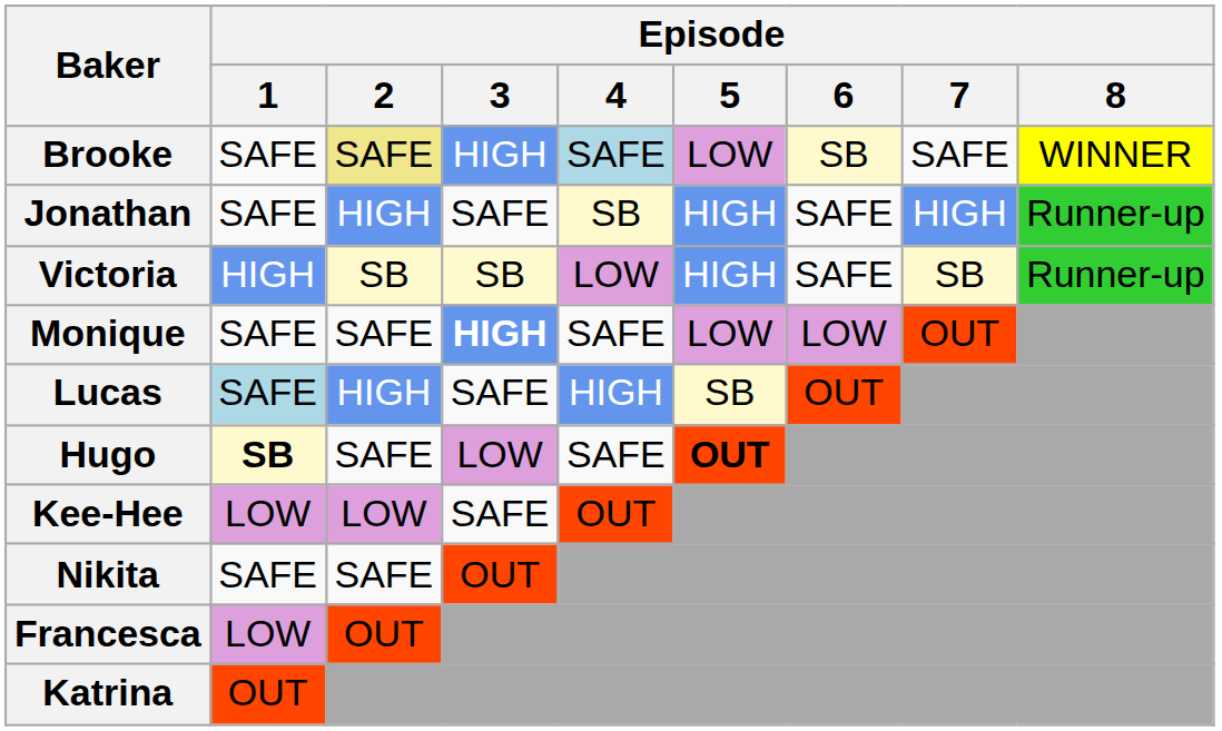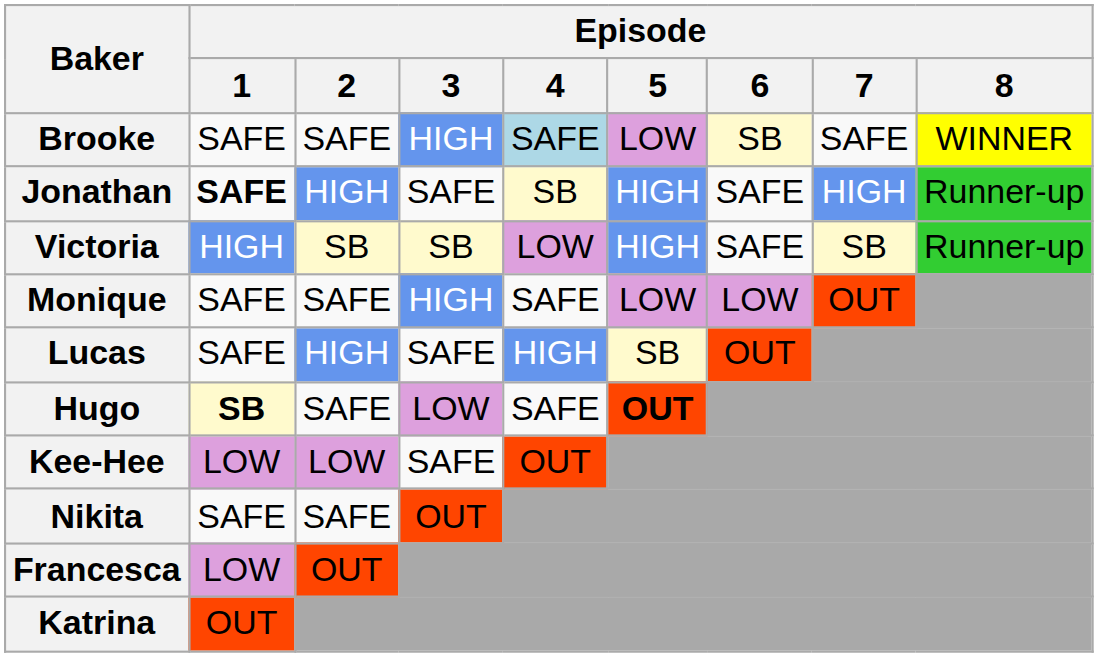Brooke | Episode / 2: khaki background -> no background
Jonathan | Episode / 1: normal -> bold
Monique | Episode / 3: bold -> normal
Lucas | Episode / 1: lightblue background -> no background
